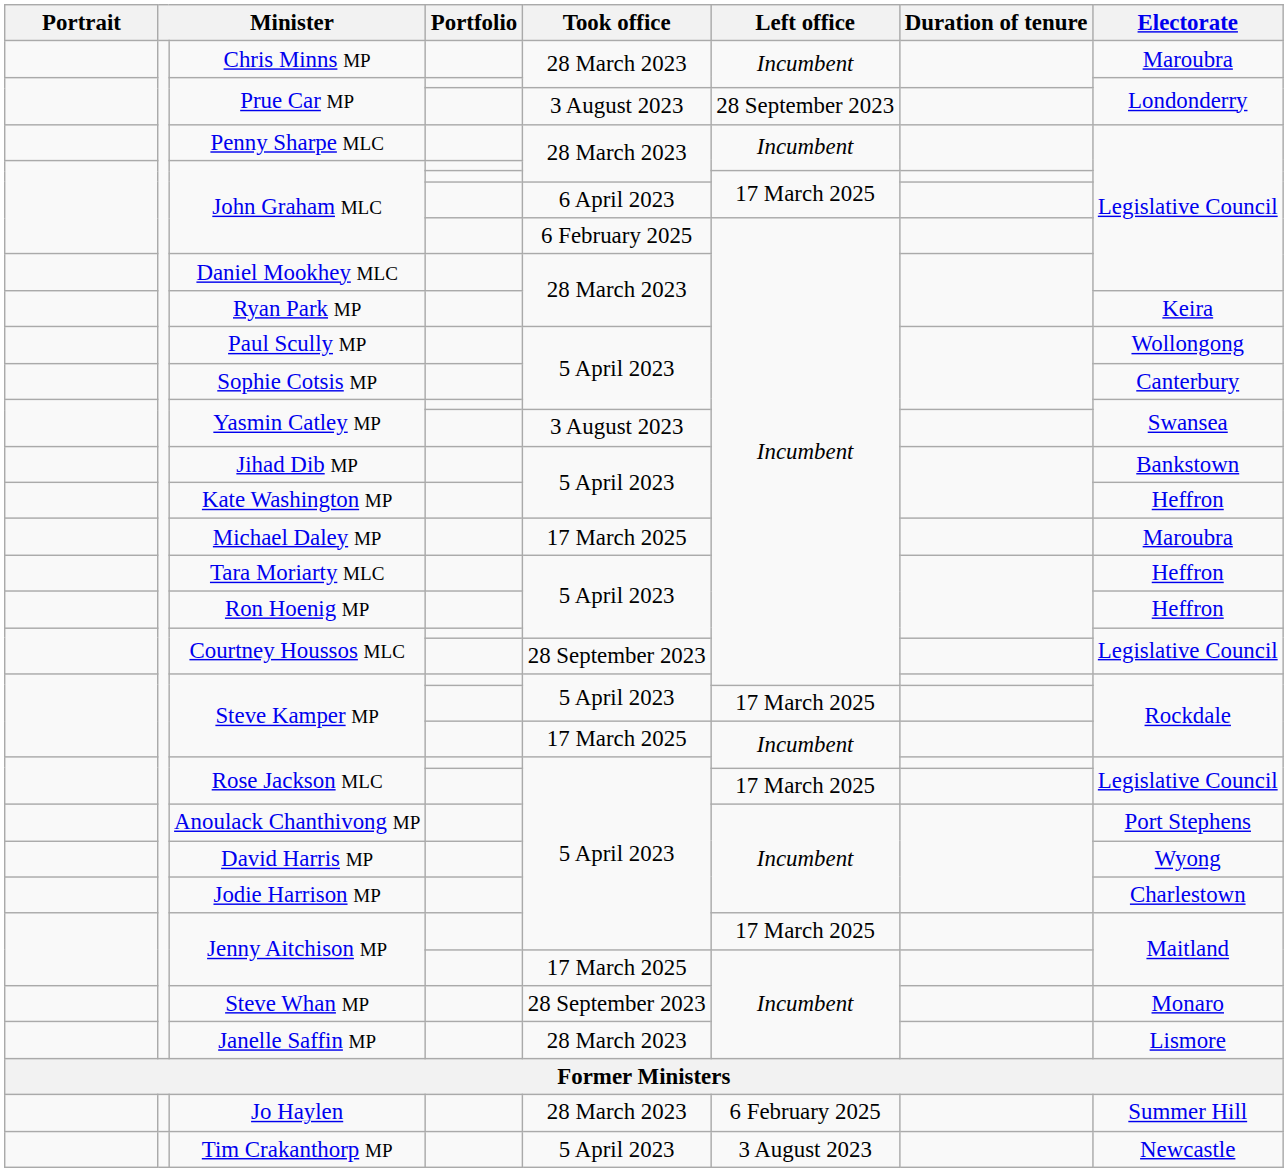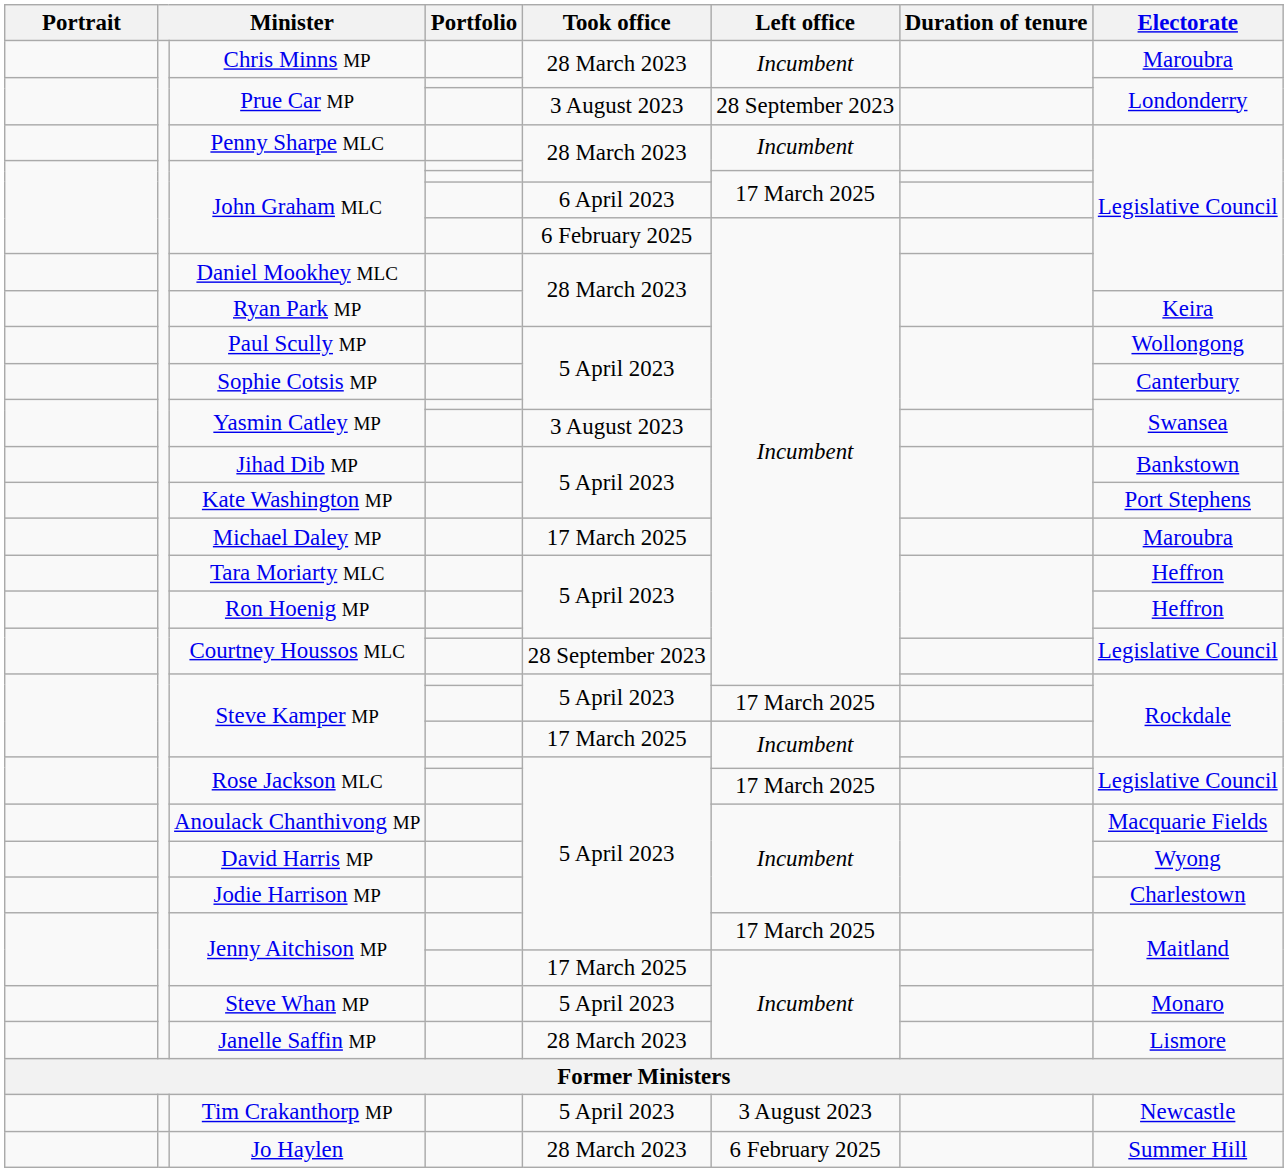Kate Washington MP | Electorate: Heffron -> Port Stephens
Anoulack Chanthivong MP | Electorate: Port Stephens -> Macquarie Fields
Steve Whan MP | Took office: 28 September 2023 -> 5 April 2023
rows swapped: Tim Crakanthorp MP <-> Jo Haylen
